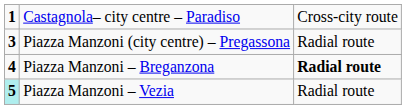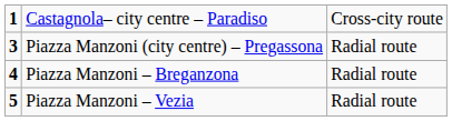Piazza Manzoni – Breganzona | column 3: bold -> normal
Piazza Manzoni – Vezia | column 1: paleturquoise background -> no background
